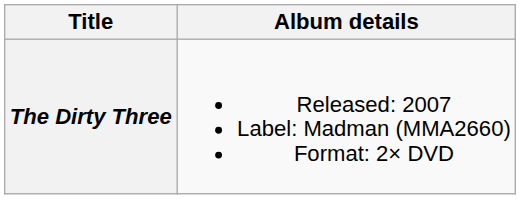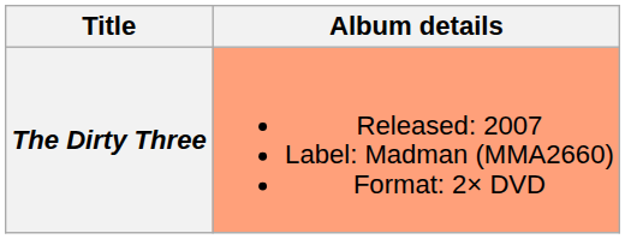The Dirty Three | Album details: no background -> lightsalmon background
